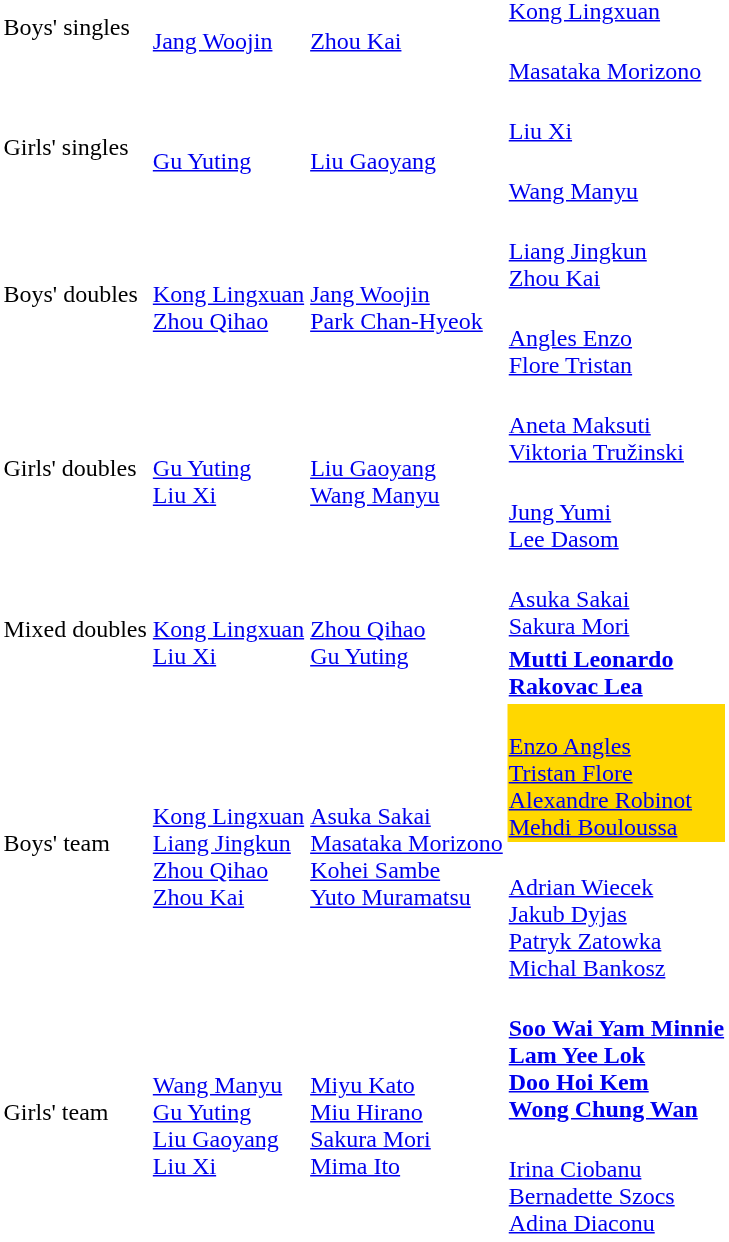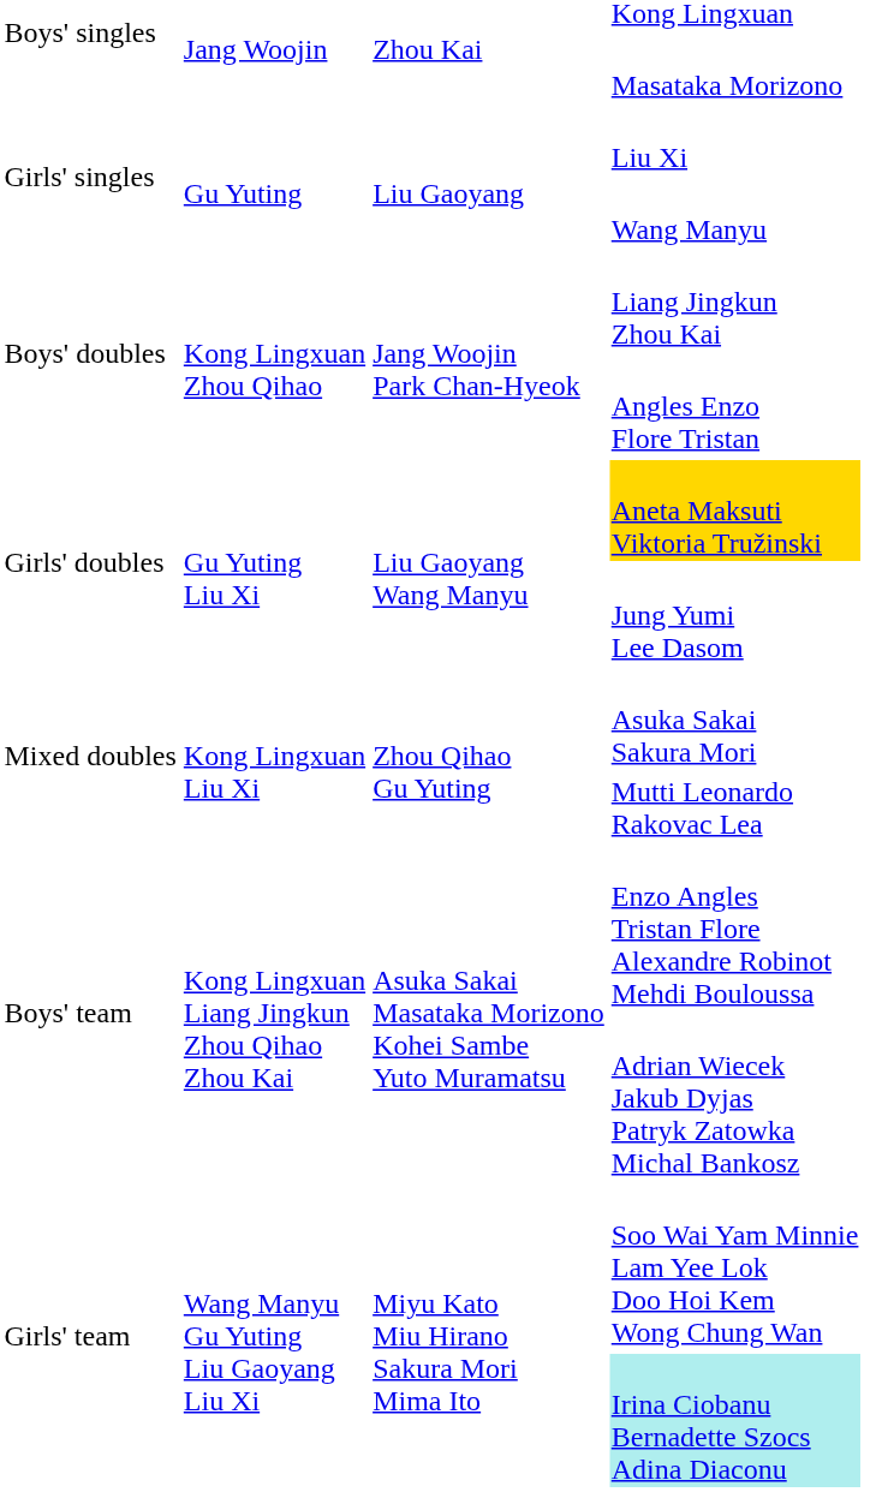Aneta Maksuti Viktoria Tružinski | column 4: no background -> gold background
Mutti Leonardo Rakovac Lea | column 4: bold -> normal
Enzo Angles Tristan Flore Alexandre Robinot Mehdi Bouloussa | column 4: gold background -> no background
Soo Wai Yam Minnie Lam Yee Lok Doo Hoi Kem Wong Chung Wan | column 4: bold -> normal
Irina Ciobanu Bernadette Szocs Adina Diaconu | column 4: no background -> paleturquoise background
